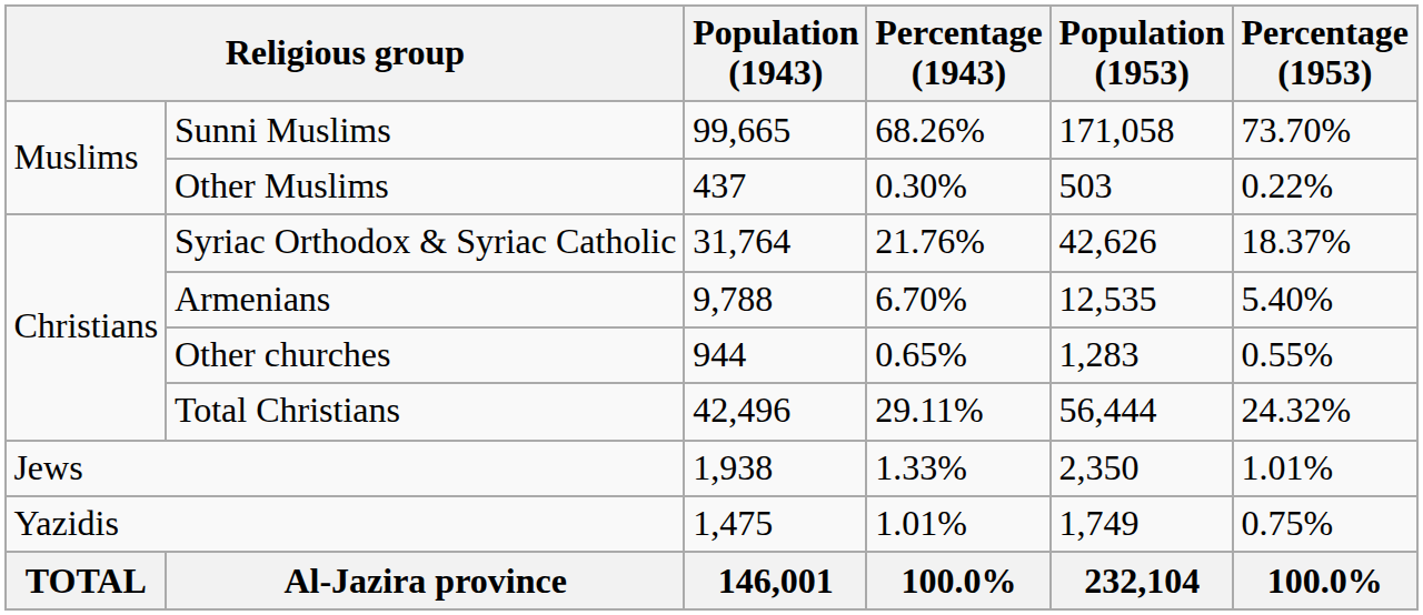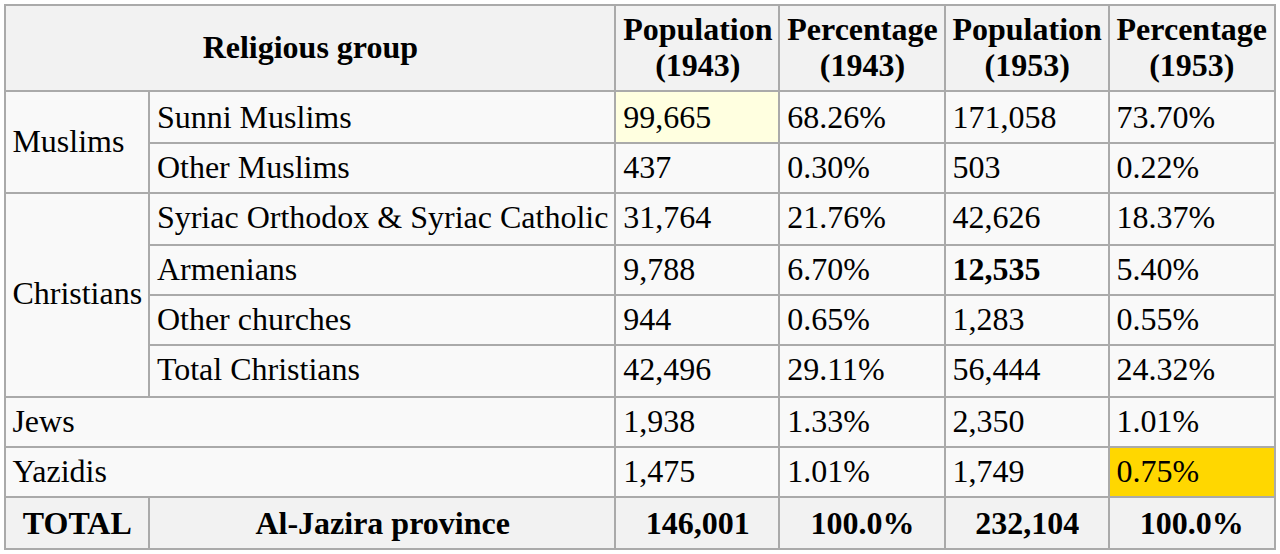Sunni Muslims | Population (1943): no background -> lightyellow background
Armenians | Population (1953): normal -> bold
Yazidis | Percentage (1953): no background -> gold background
